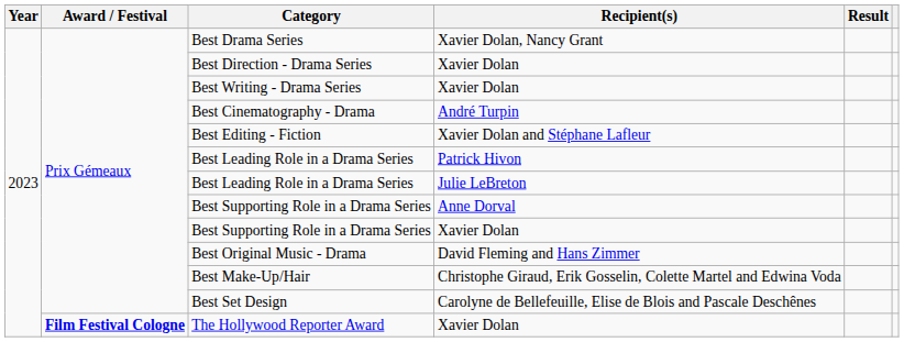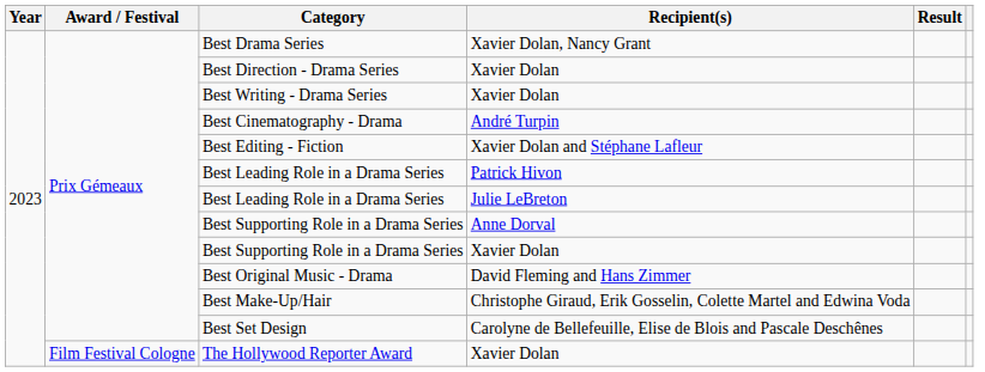The Hollywood Reporter Award | Award / Festival: bold -> normal
